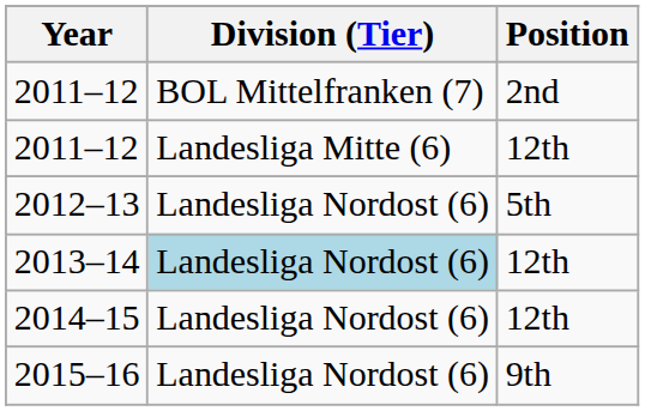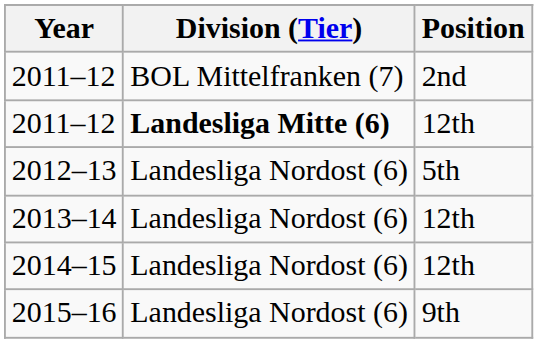2011–12 / 12th | Division (Tier): normal -> bold
2013–14 | Division (Tier): lightblue background -> no background
